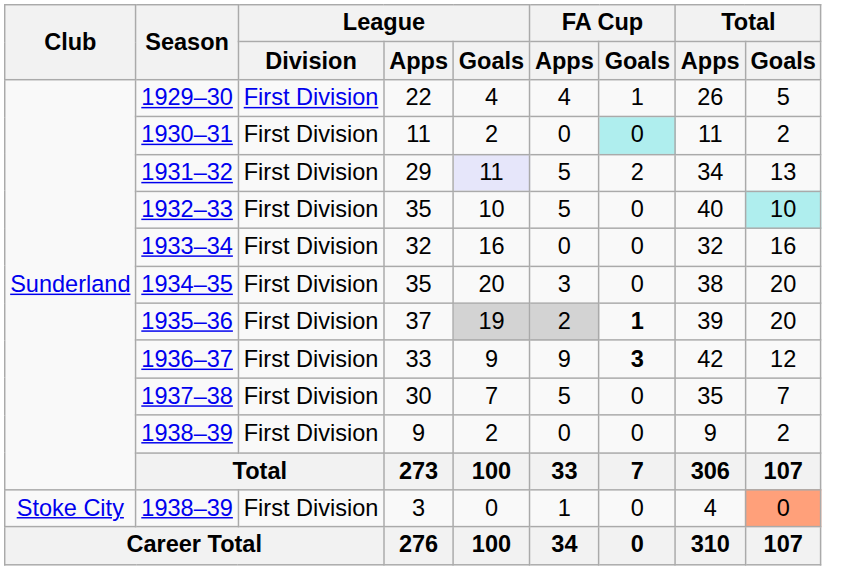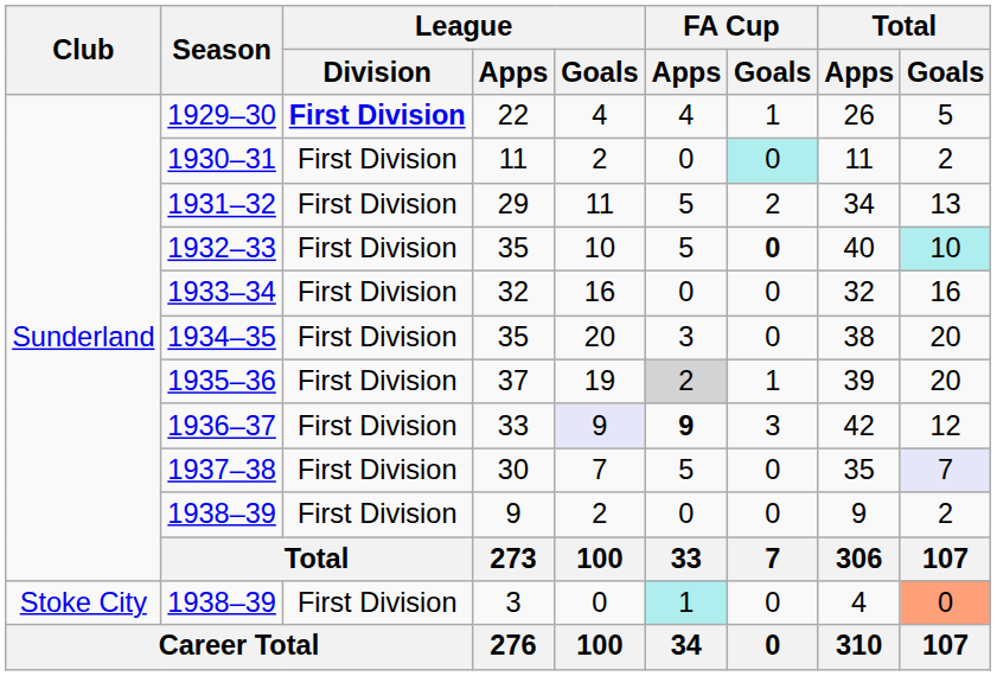1929–30 | League / Division: normal -> bold
1931–32 | League / Goals: lavender background -> no background
1932–33 | FA Cup / Goals: normal -> bold
1935–36 | League / Goals: lightgrey background -> no background
1935–36 | FA Cup / Goals: bold -> normal
1936–37 | League / Goals: no background -> lavender background
1936–37 | FA Cup / Apps: normal -> bold
1936–37 | FA Cup / Goals: bold -> normal
1937–38 | Total / Goals: no background -> lavender background
1938–39 / 3 | FA Cup / Apps: no background -> paleturquoise background
